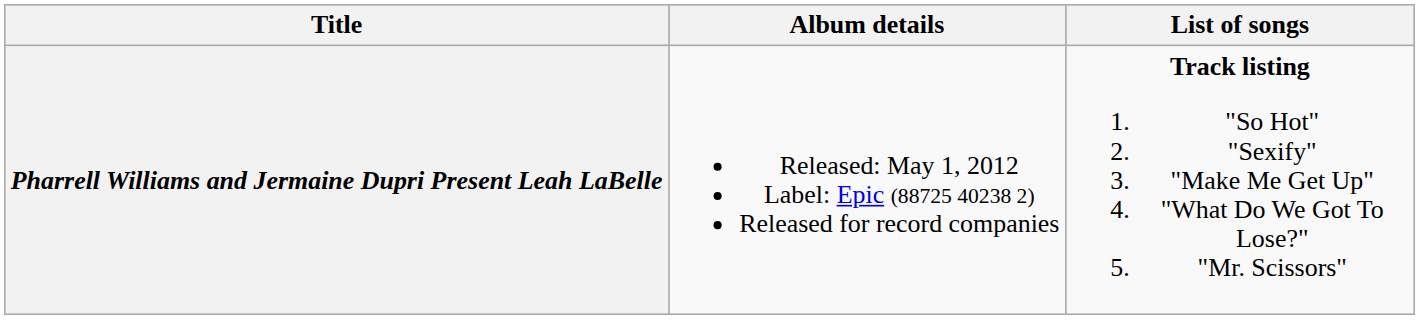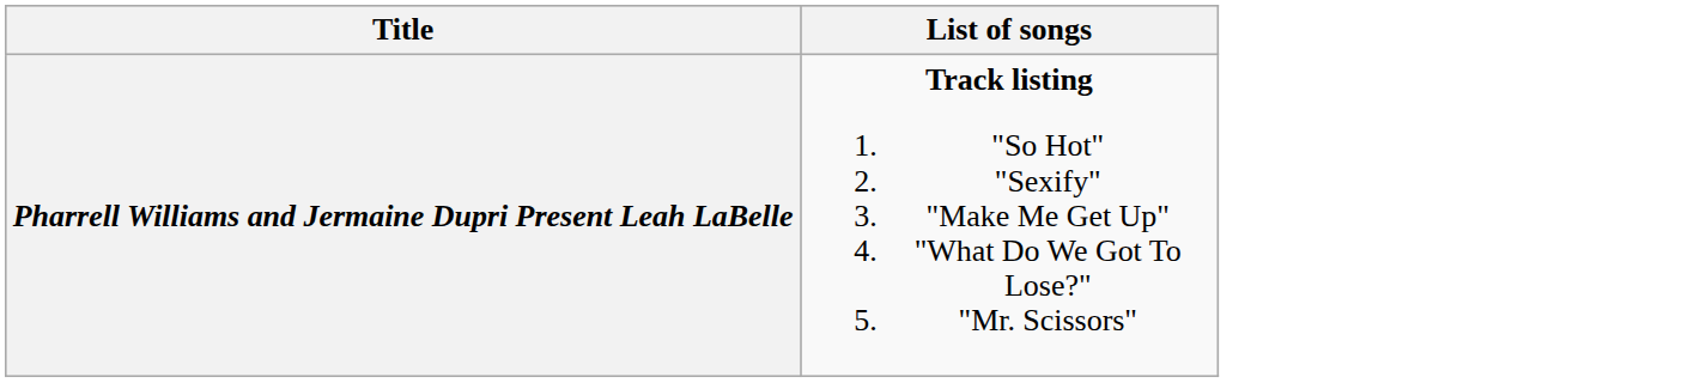- column: Album details | Released: May 1, 2012 Label: Epic (88725 40238 2) Released for record companies
